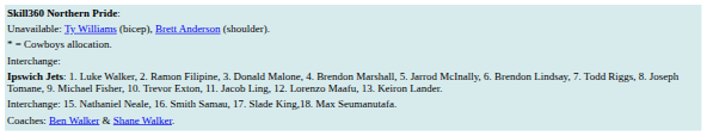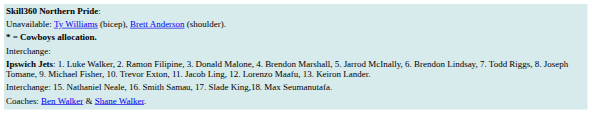row 3 | column 1: normal -> bold
